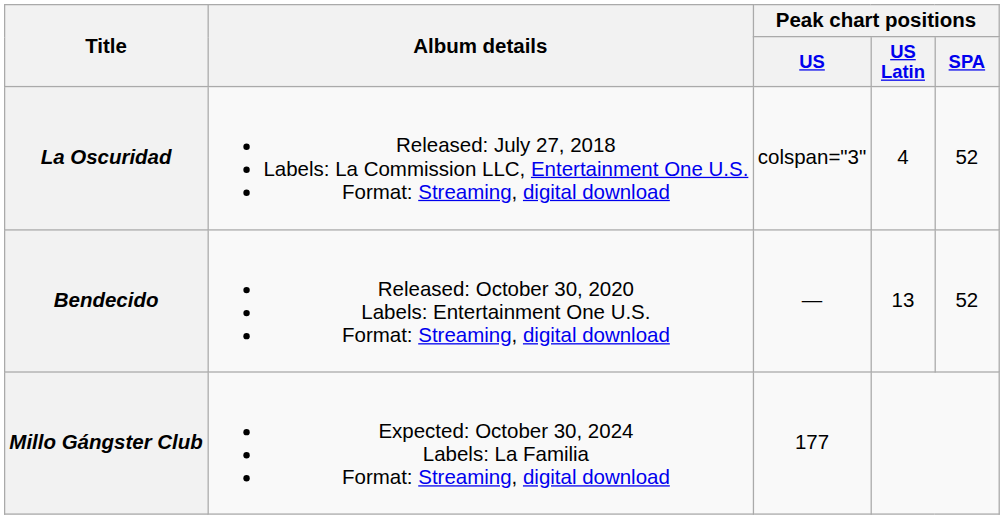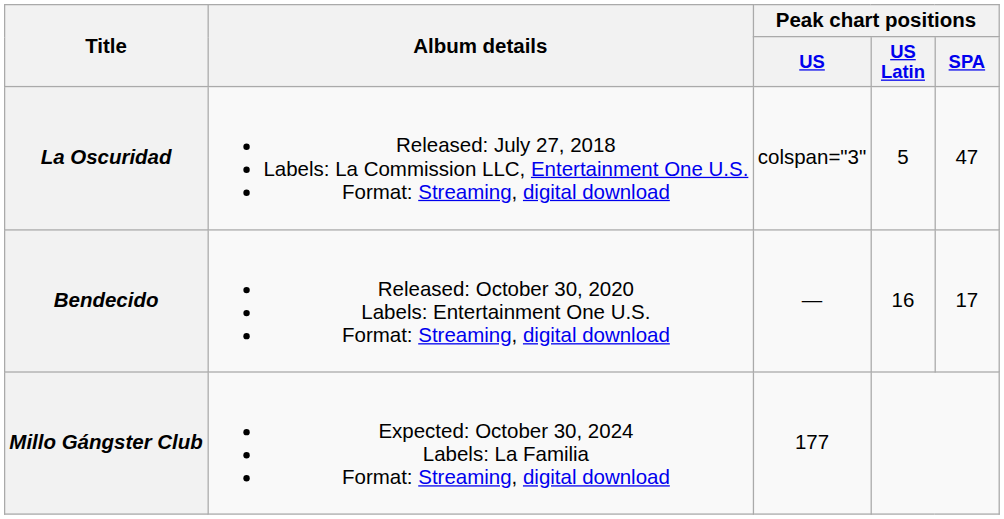La Oscuridad | Peak chart positions / US Latin: 4 -> 5
La Oscuridad | Peak chart positions / SPA: 52 -> 47
Bendecido | Peak chart positions / US Latin: 13 -> 16
Bendecido | Peak chart positions / SPA: 52 -> 17
